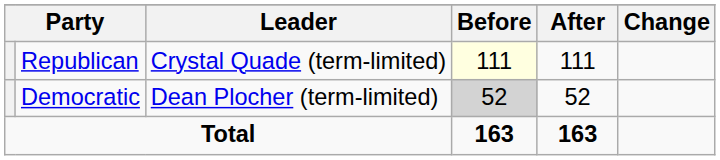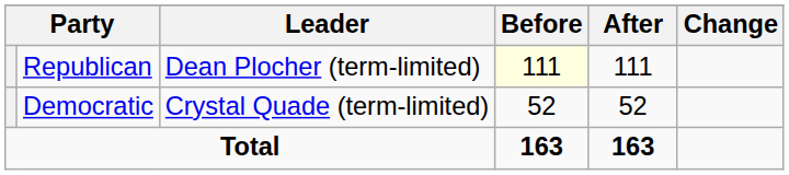Republican | Leader: Crystal Quade (term-limited) -> Dean Plocher (term-limited)
Democratic | Leader: Dean Plocher (term-limited) -> Crystal Quade (term-limited)
Democratic | Before: lightgrey background -> no background
